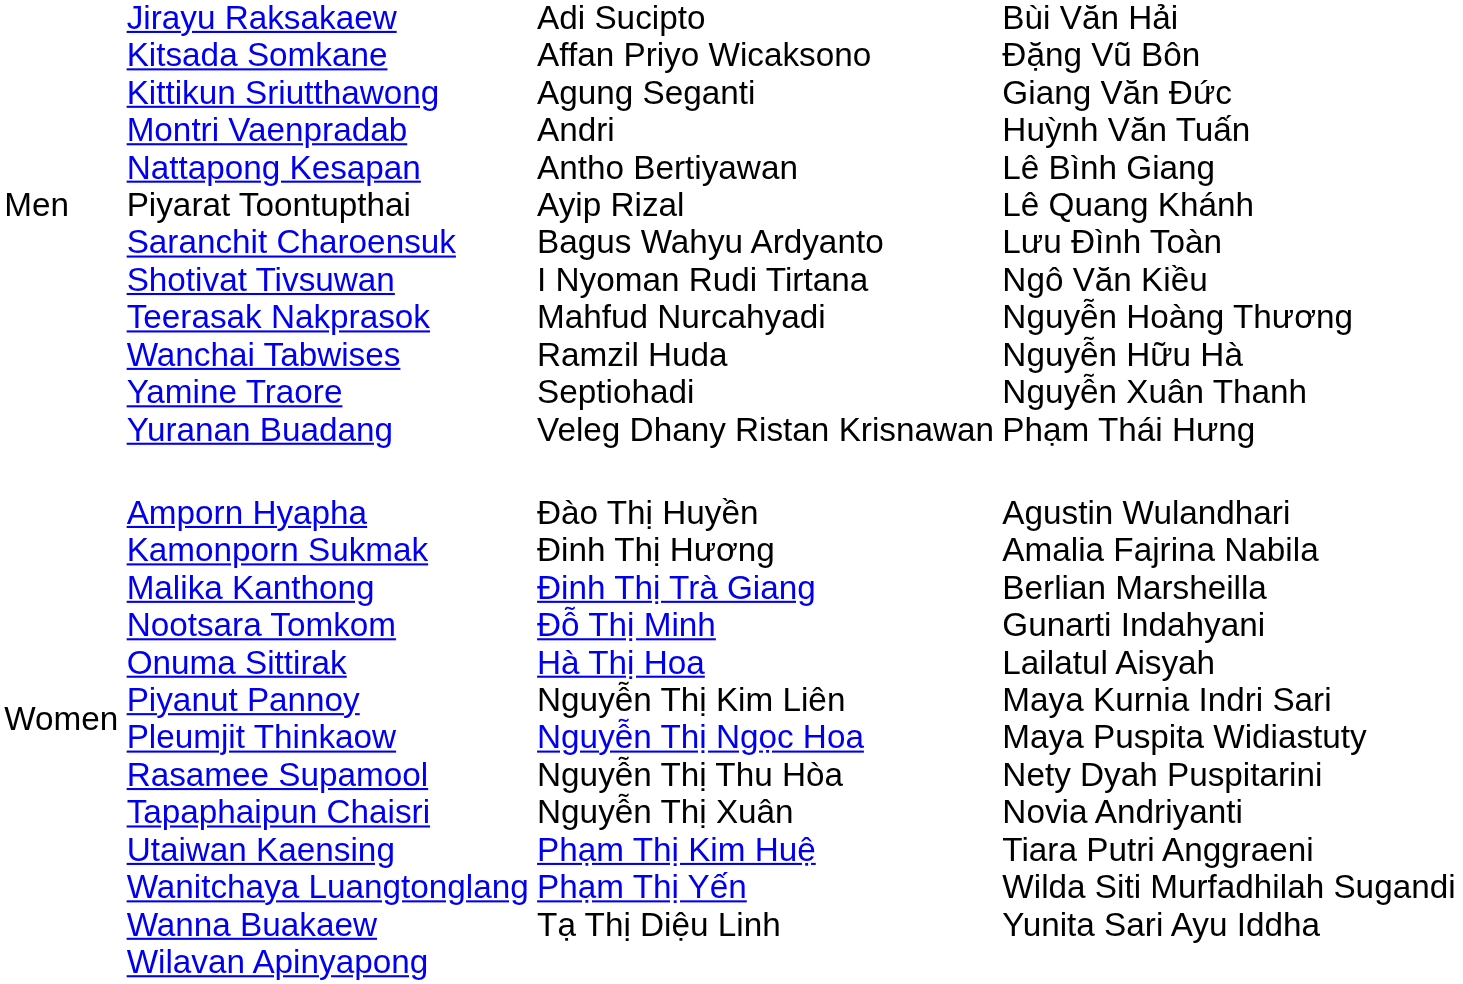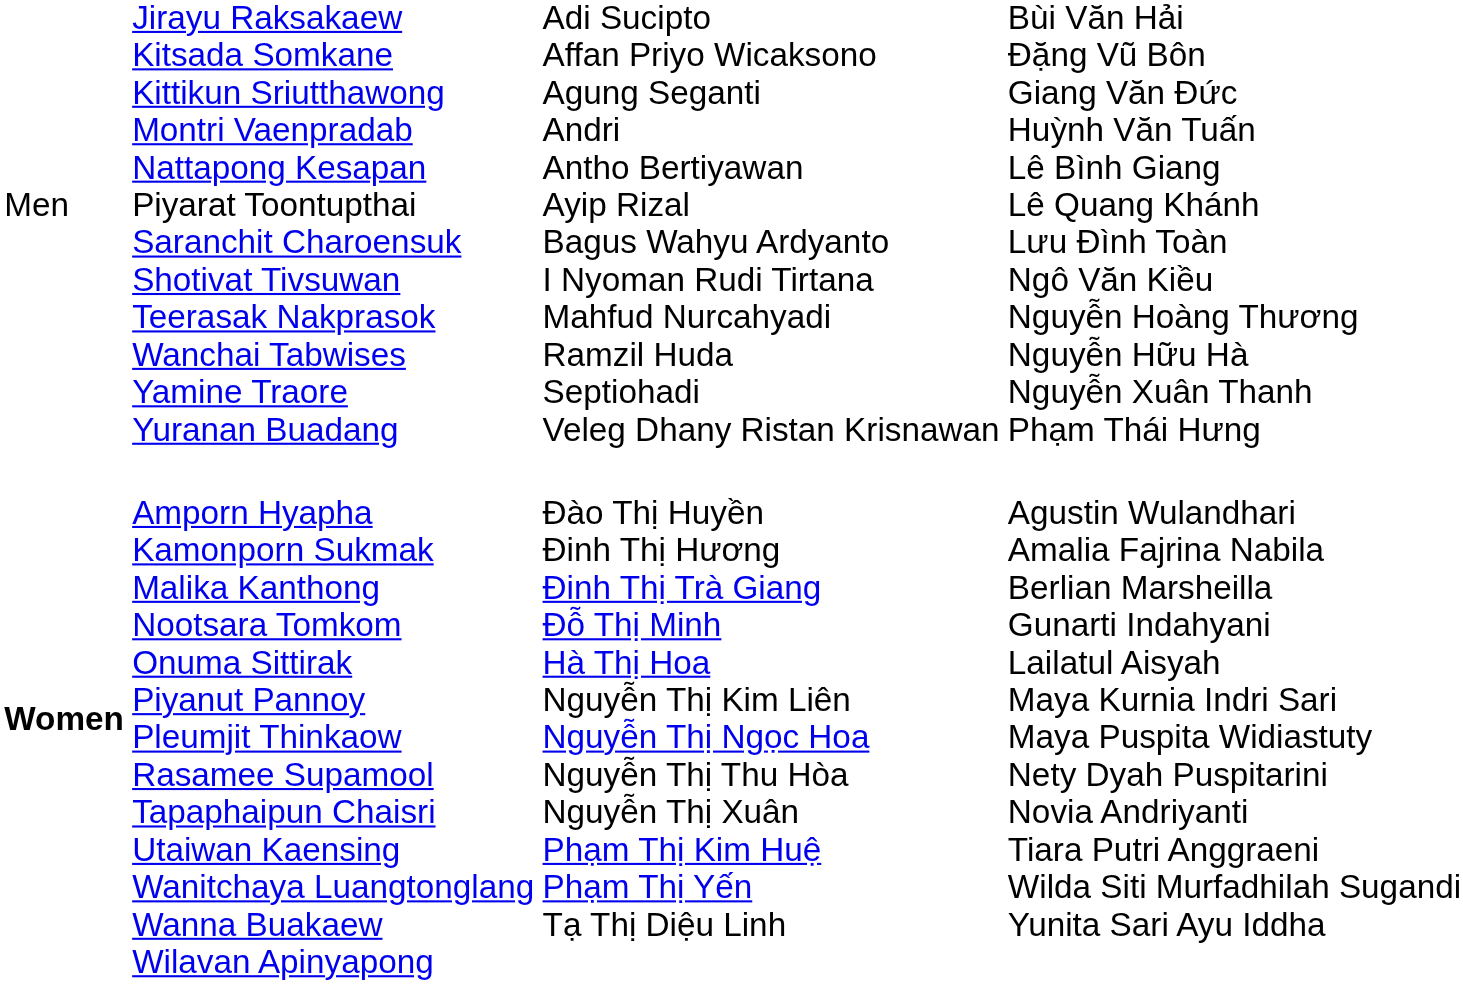Women | column 1: normal -> bold
